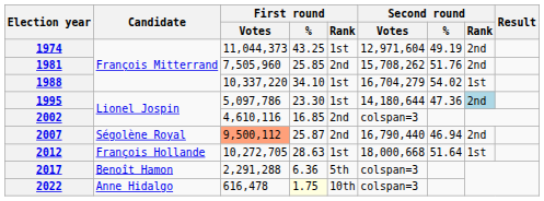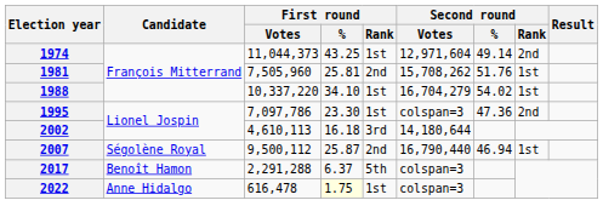1974 | Second round / %: 49.19 -> 49.14
1981 | First round / %: 25.85 -> 25.81
1981 | Second round / Rank: 2nd -> 1st
1995 | First round / Votes: 5,097,786 -> 7,097,786
1995 | Second round / Votes: 14,180,644 -> colspan=3
1995 | Second round / Rank: lightblue background -> no background
2002 | First round / Votes: 4,610,116 -> 4,610,113
2002 | First round / %: 16.85 -> 16.18
2002 | First round / Rank: 2nd -> 3rd
2002 | Second round / Votes: colspan=3 -> 14,180,644
2007 | First round / Votes: lightsalmon background -> no background
2007 | Second round / Rank: 2nd -> 1st
- row: 2012 | François Hollande | 10,272,705 | 28.63 | 1st | 18,000,668 | 51.64 | 1st
2017 | First round / %: 6.36 -> 6.37
2022 | First round / Rank: 10th -> 1st
